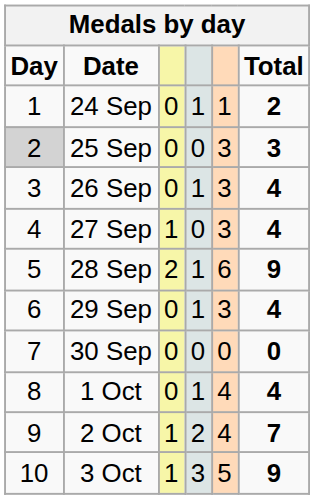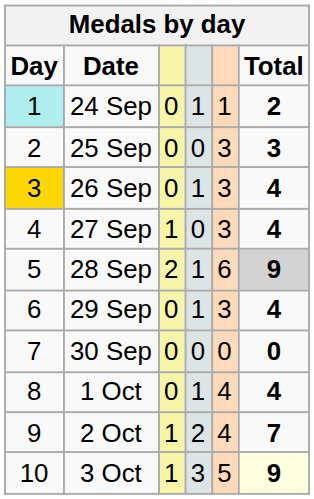24 Sep | Day: no background -> paleturquoise background
25 Sep | Day: lightgrey background -> no background
26 Sep | Day: no background -> gold background
28 Sep | Total: no background -> lightgrey background
3 Oct | Total: no background -> lightyellow background
